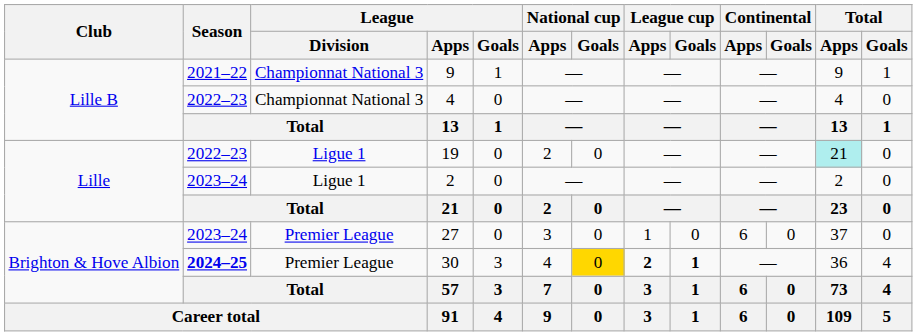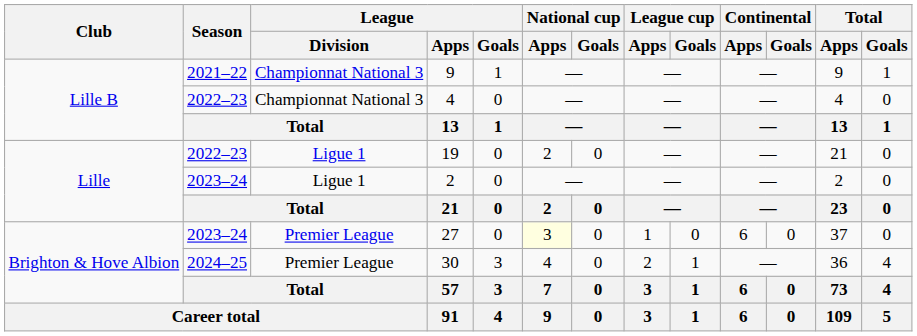19 | Total / Apps: paleturquoise background -> no background
27 | National cup / Apps: no background -> lightyellow background
30 | Season: bold -> normal
30 | National cup / Goals: gold background -> no background
30 | League cup / Apps: bold -> normal
30 | League cup / Goals: bold -> normal
